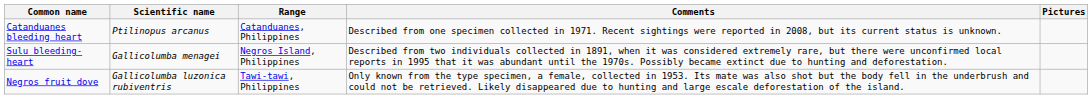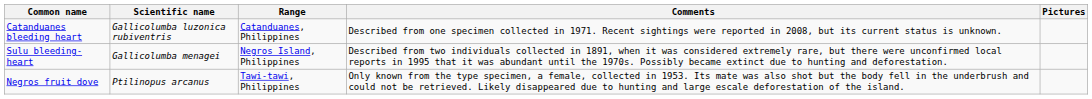Catanduanes bleeding heart | Scientific name: Ptilinopus arcanus -> Gallicolumba luzonica rubiventris
Negros fruit dove | Scientific name: Gallicolumba luzonica rubiventris -> Ptilinopus arcanus
